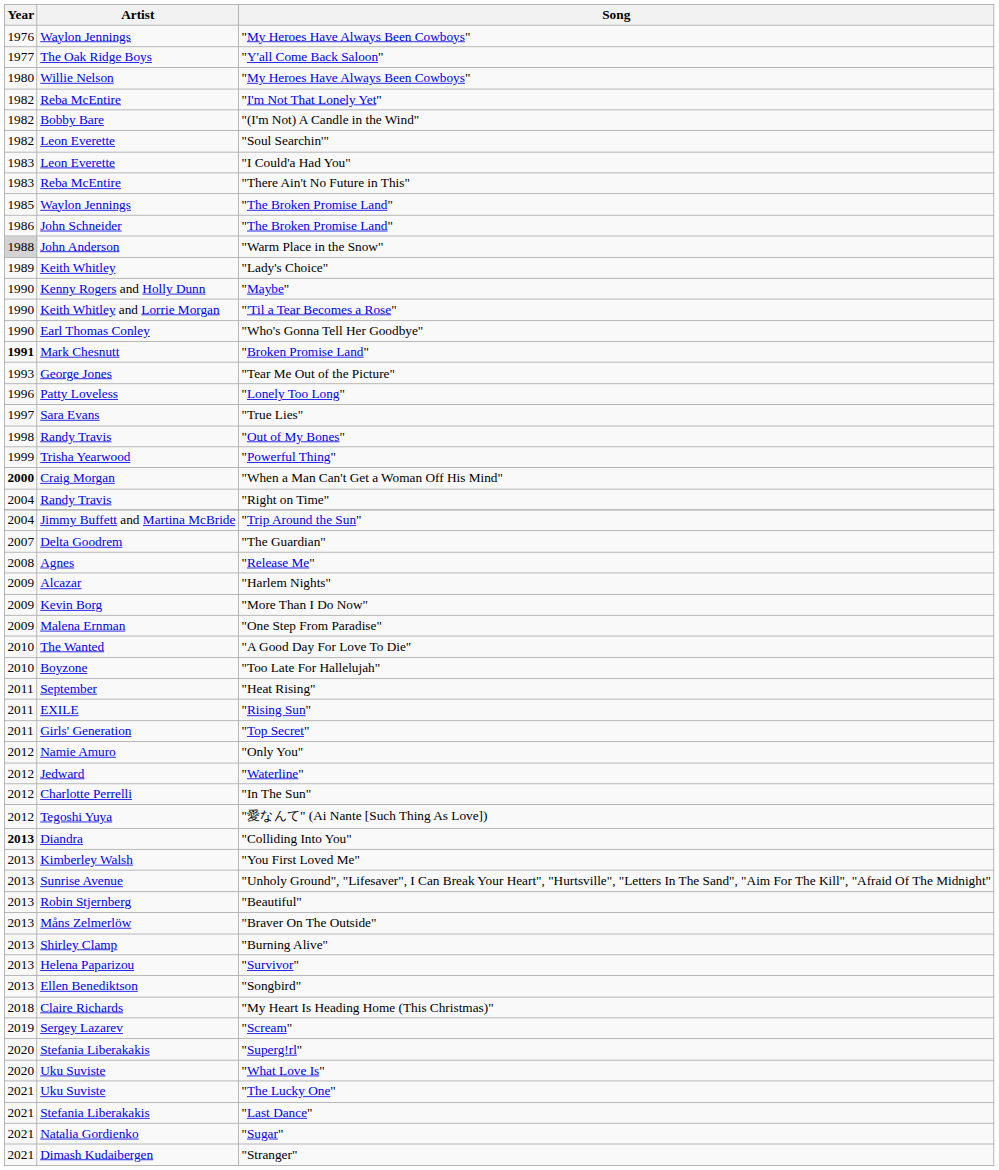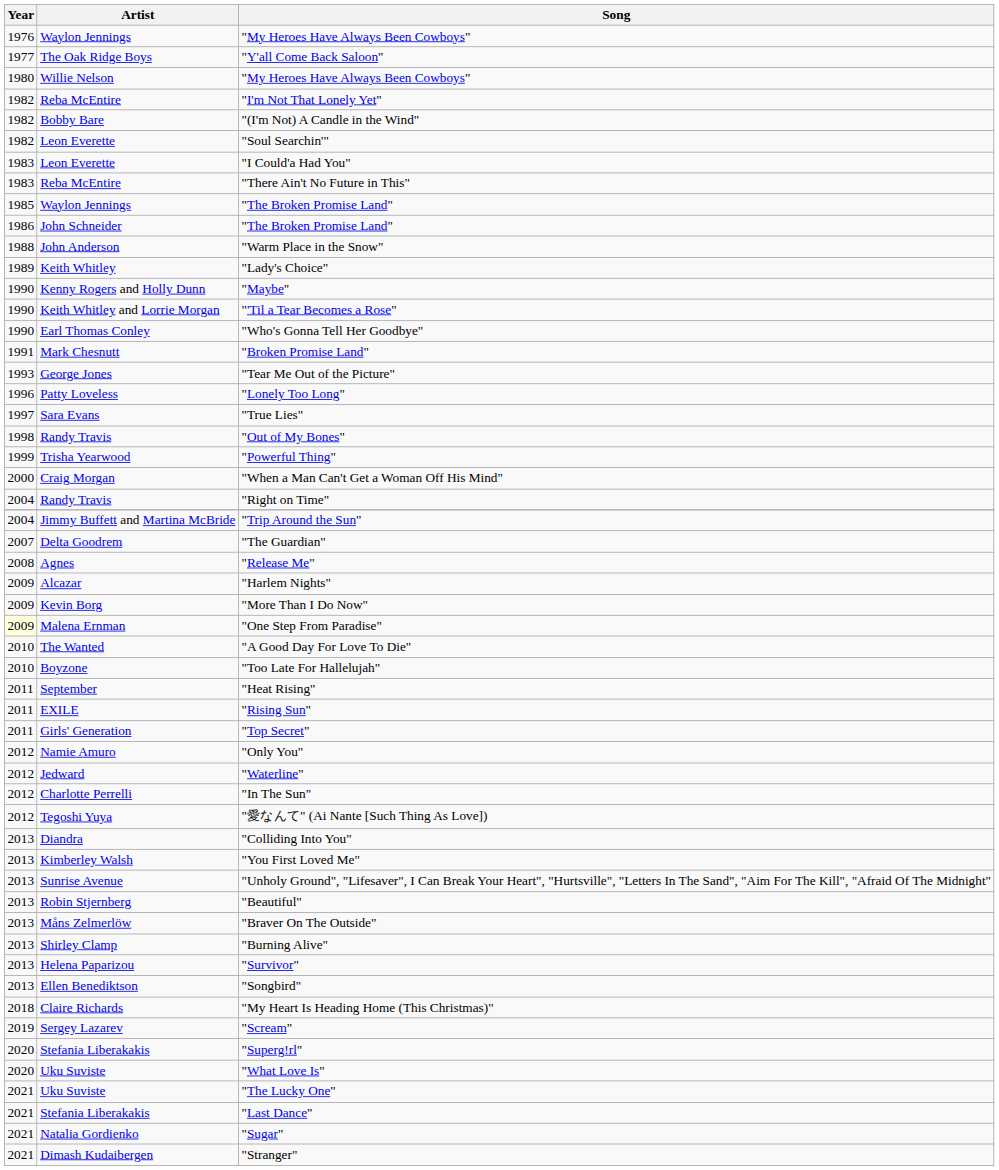"Warm Place in the Snow" | Year: lightgrey background -> no background
"Broken Promise Land" | Year: bold -> normal
"When a Man Can't Get a Woman Off His Mind" | Year: bold -> normal
"One Step From Paradise" | Year: no background -> lightyellow background
"Colliding Into You" | Year: bold -> normal
